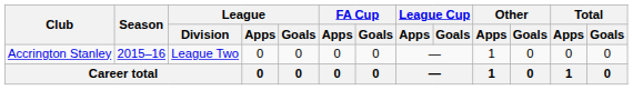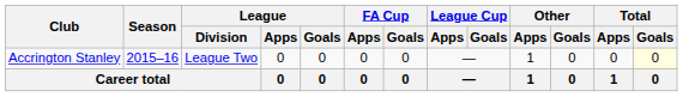Accrington Stanley | Total / Goals: no background -> lightyellow background
